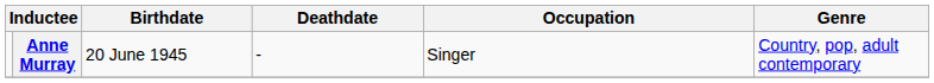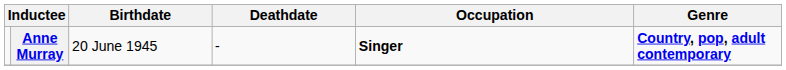Anne Murray | Occupation: normal -> bold
Anne Murray | Genre: normal -> bold
